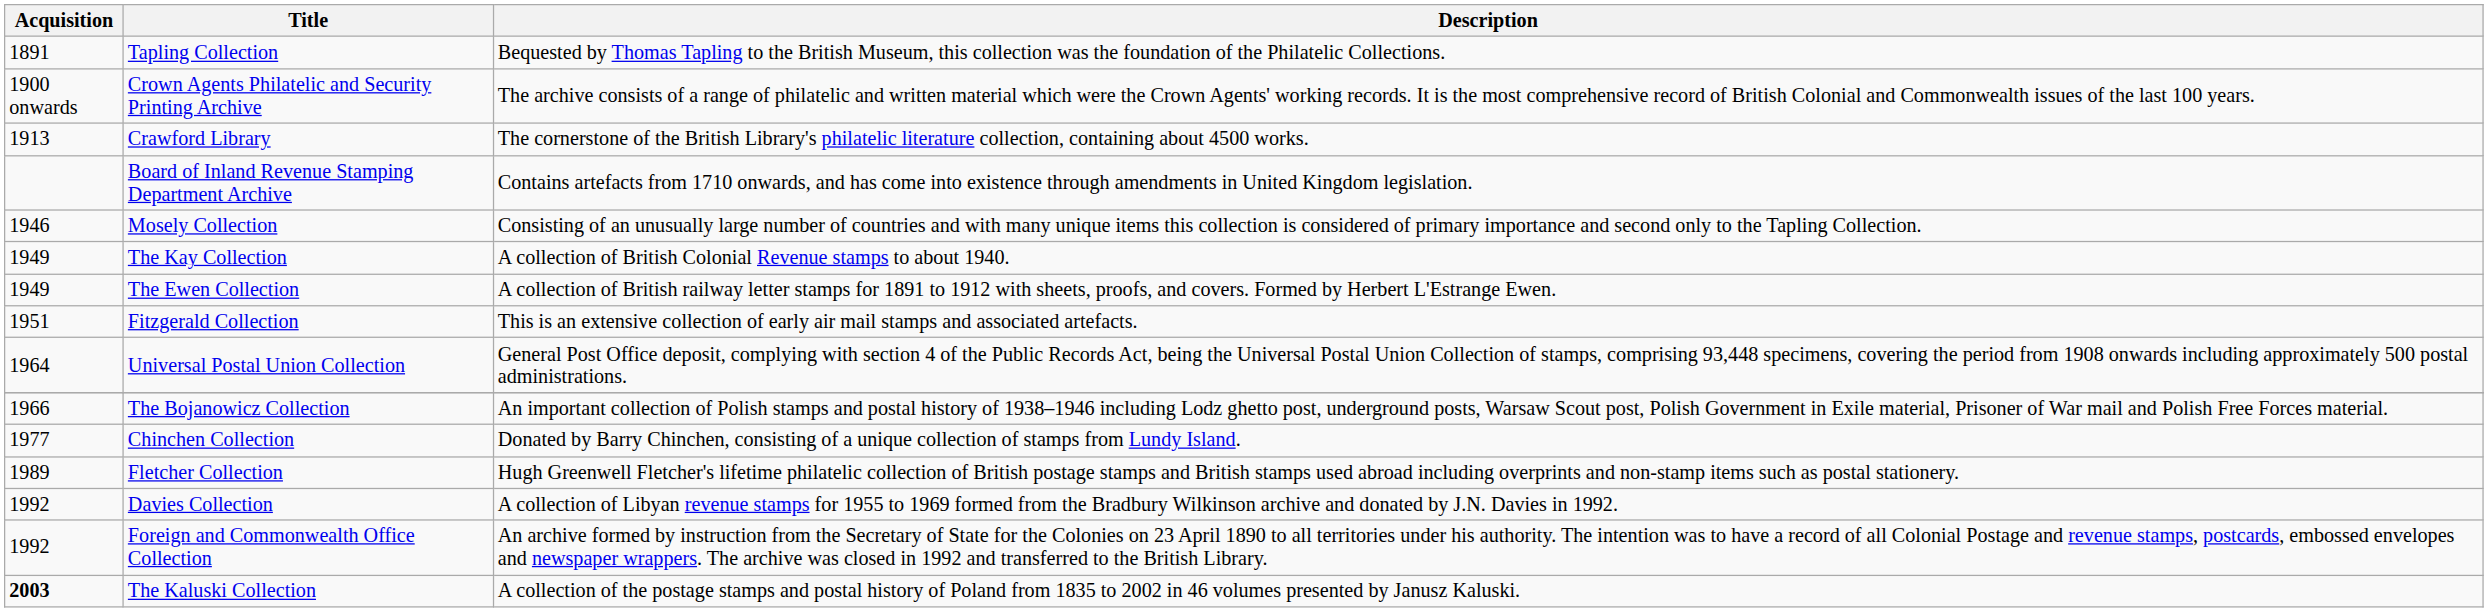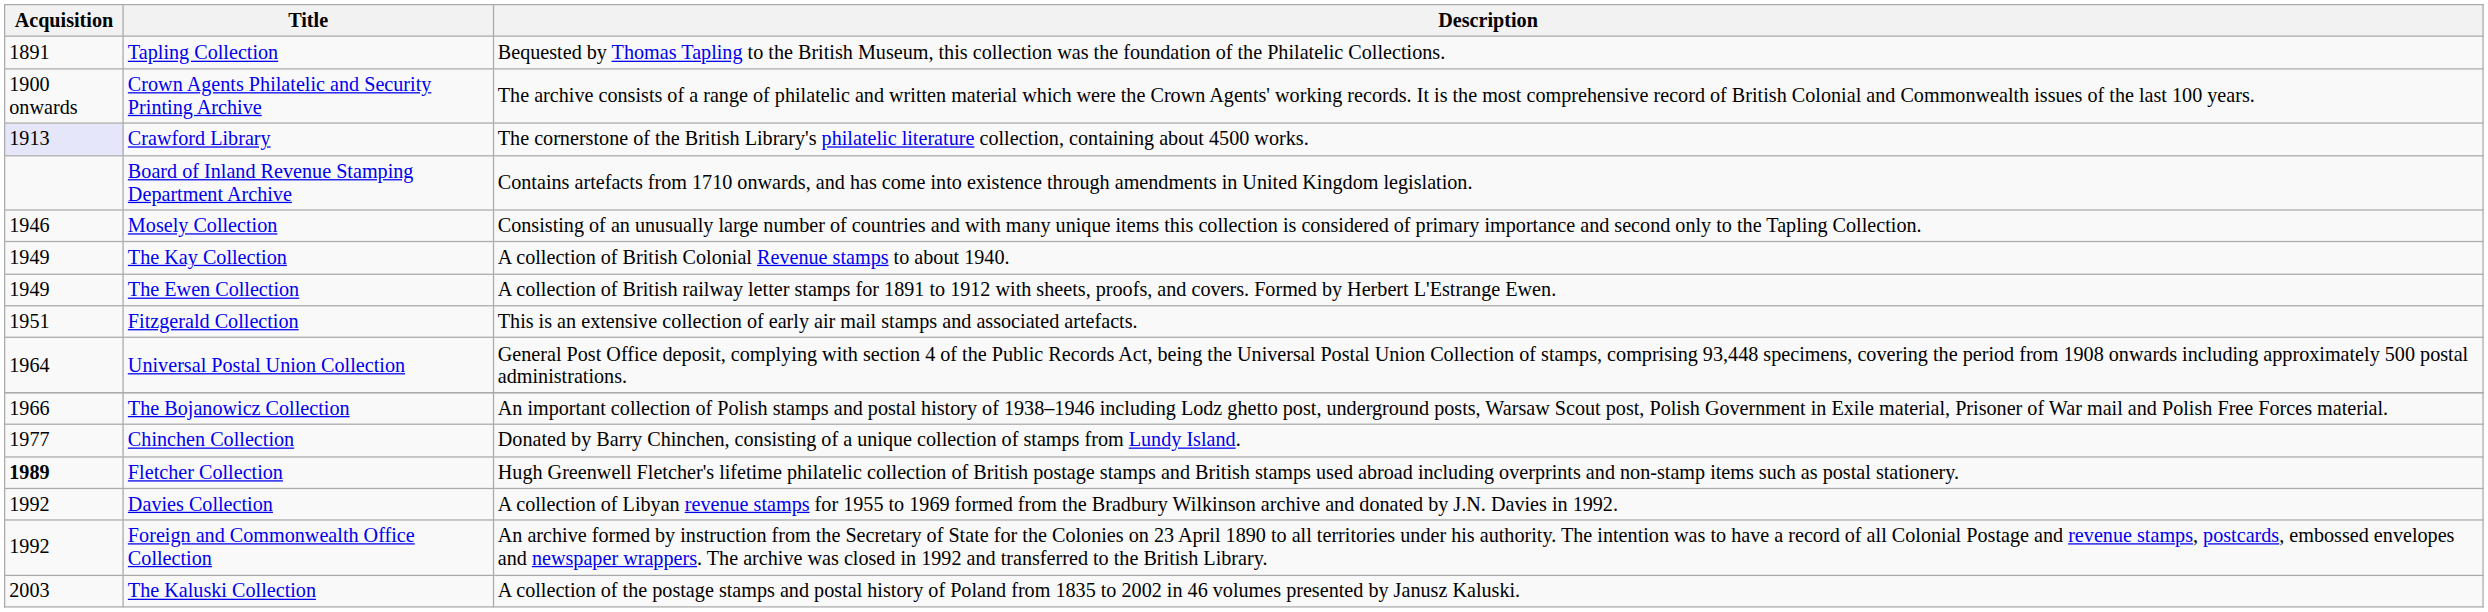Crawford Library | Acquisition: no background -> lavender background
Fletcher Collection | Acquisition: normal -> bold
The Kaluski Collection | Acquisition: bold -> normal
